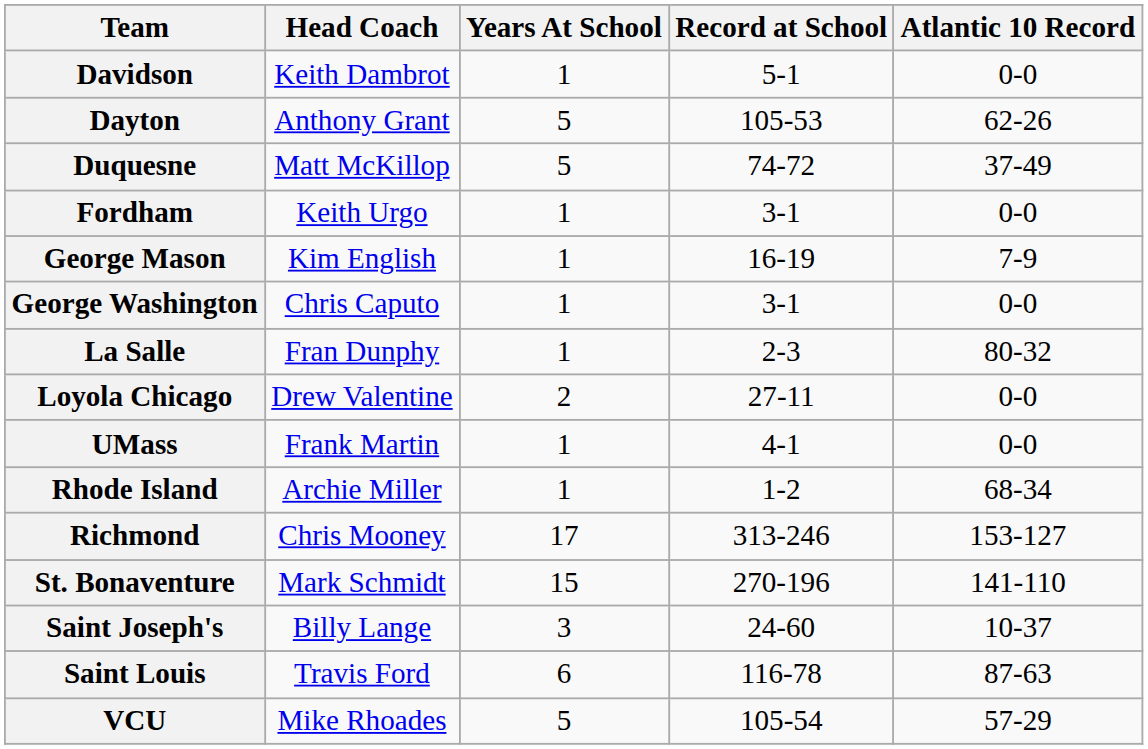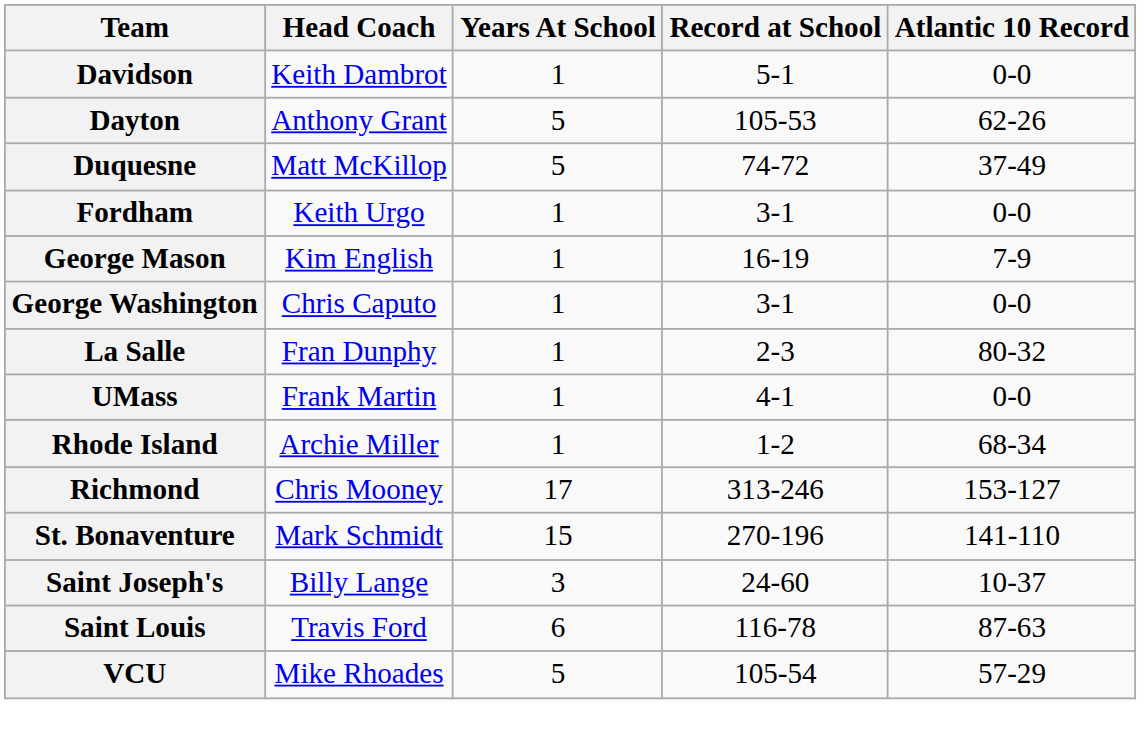- row: Loyola Chicago | Drew Valentine | 2 | 27-11 | 0-0
